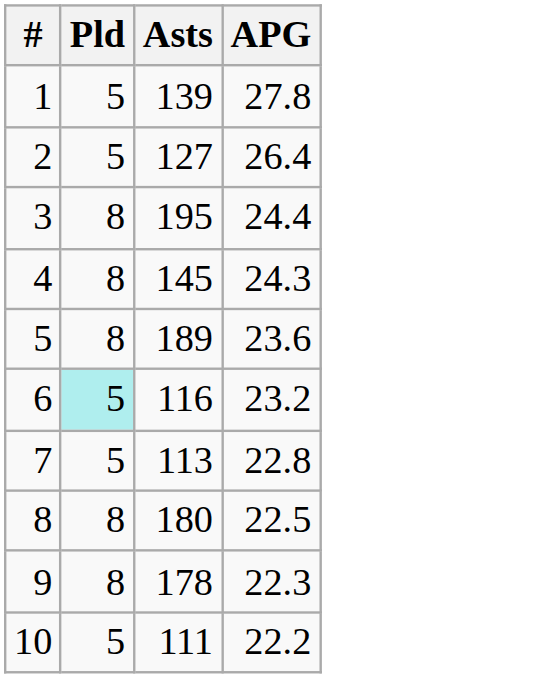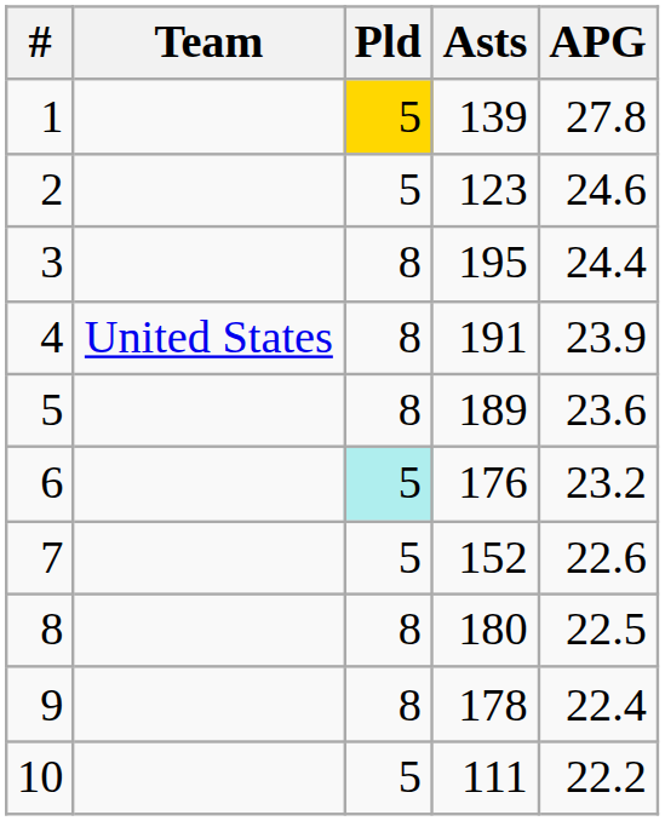+ column: Team | United States
1 | Pld: no background -> gold background
2 | Asts: 127 -> 123
2 | APG: 26.4 -> 24.6
4 | Asts: 145 -> 191
4 | APG: 24.3 -> 23.9
6 | Asts: 116 -> 176
7 | Asts: 113 -> 152
7 | APG: 22.8 -> 22.6
9 | APG: 22.3 -> 22.4
